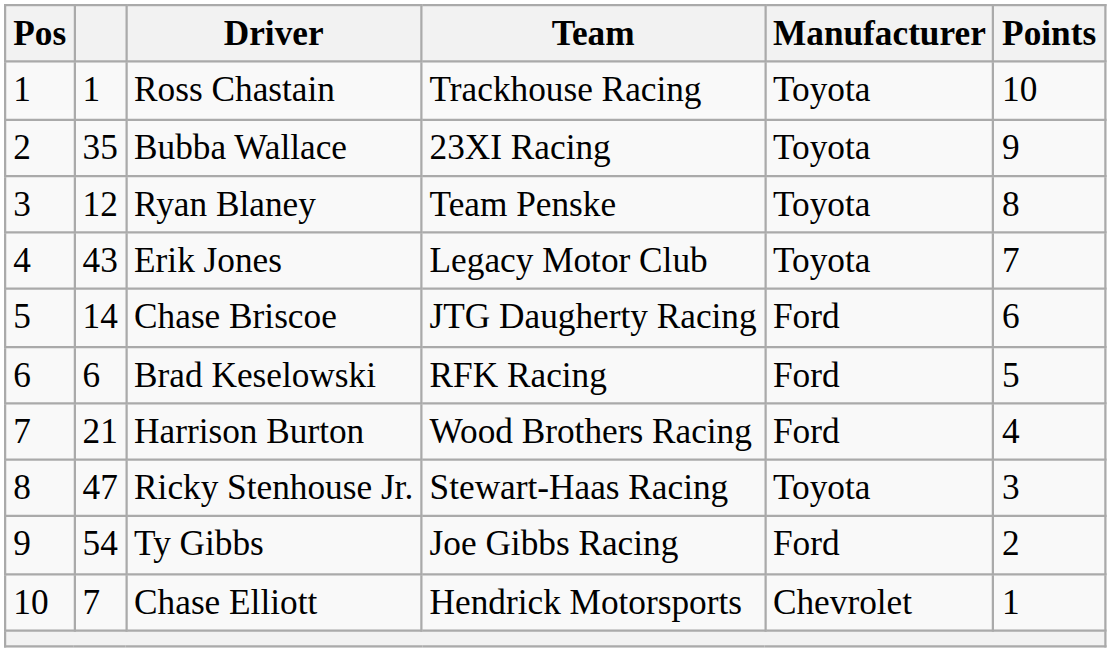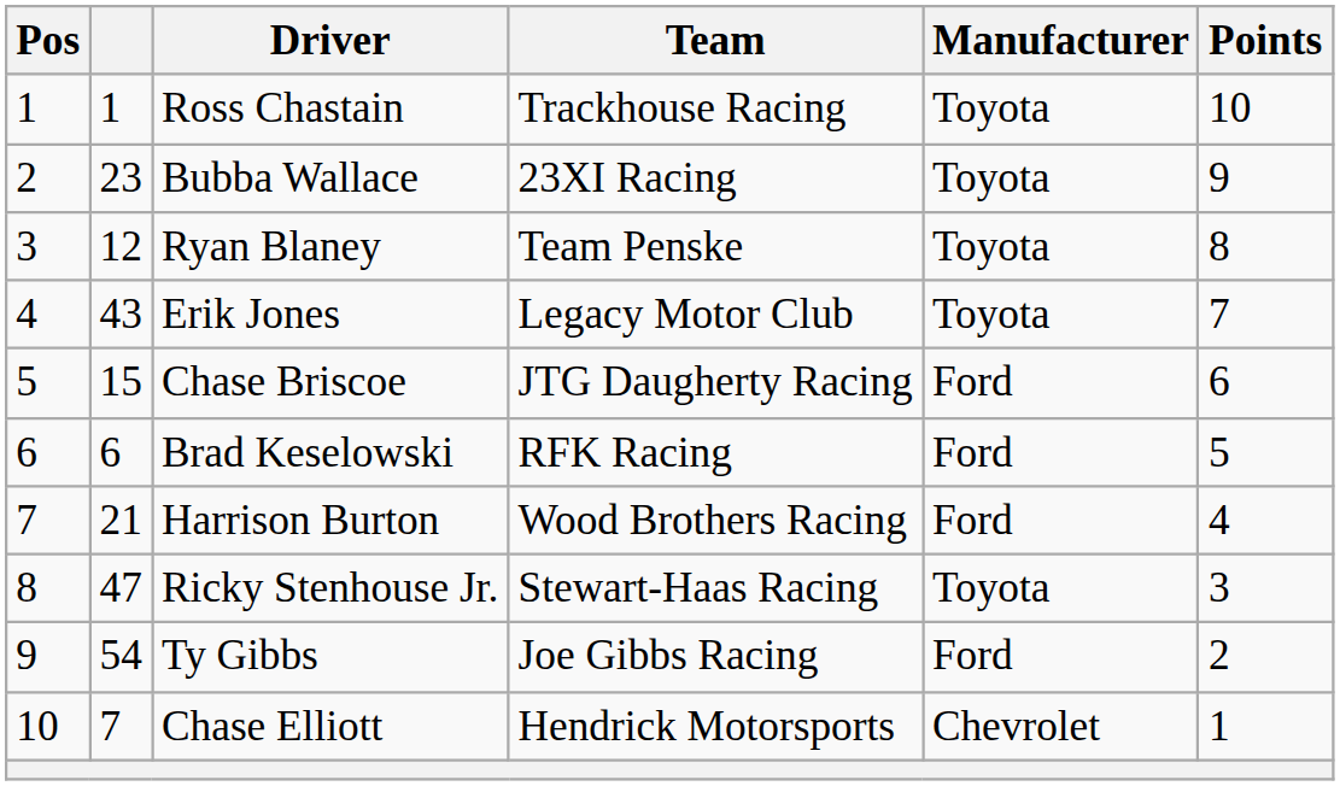Bubba Wallace | column 2: 35 -> 23
Chase Briscoe | column 2: 14 -> 15
